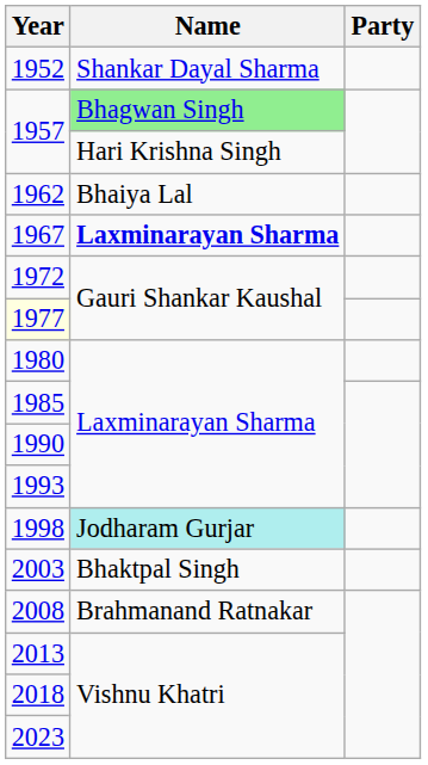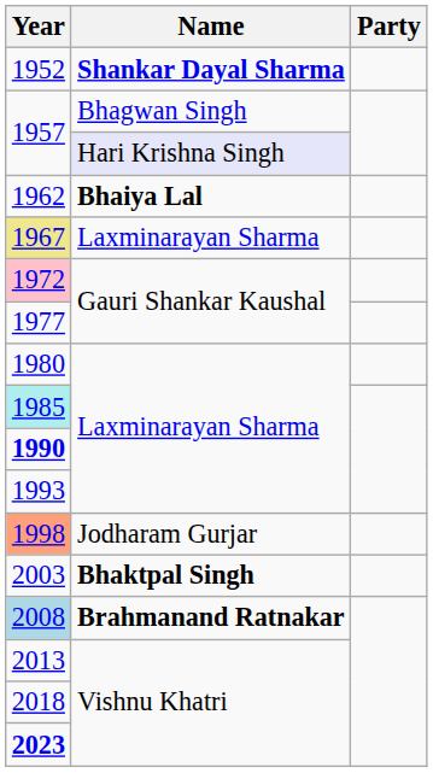1952 | Name: normal -> bold
1957 / Bhagwan Singh | Name: lightgreen background -> no background
1957 / Hari Krishna Singh | Name: no background -> lavender background
1962 | Name: normal -> bold
1967 | Year: no background -> khaki background
1967 | Name: bold -> normal
1972 | Year: no background -> pink background
1977 | Year: lightyellow background -> no background
1985 | Year: no background -> paleturquoise background
1990 | Year: normal -> bold
1998 | Year: no background -> lightsalmon background
1998 | Name: paleturquoise background -> no background
2003 | Name: normal -> bold
2008 | Year: no background -> lightblue background
2008 | Name: normal -> bold
2023 | Year: normal -> bold
